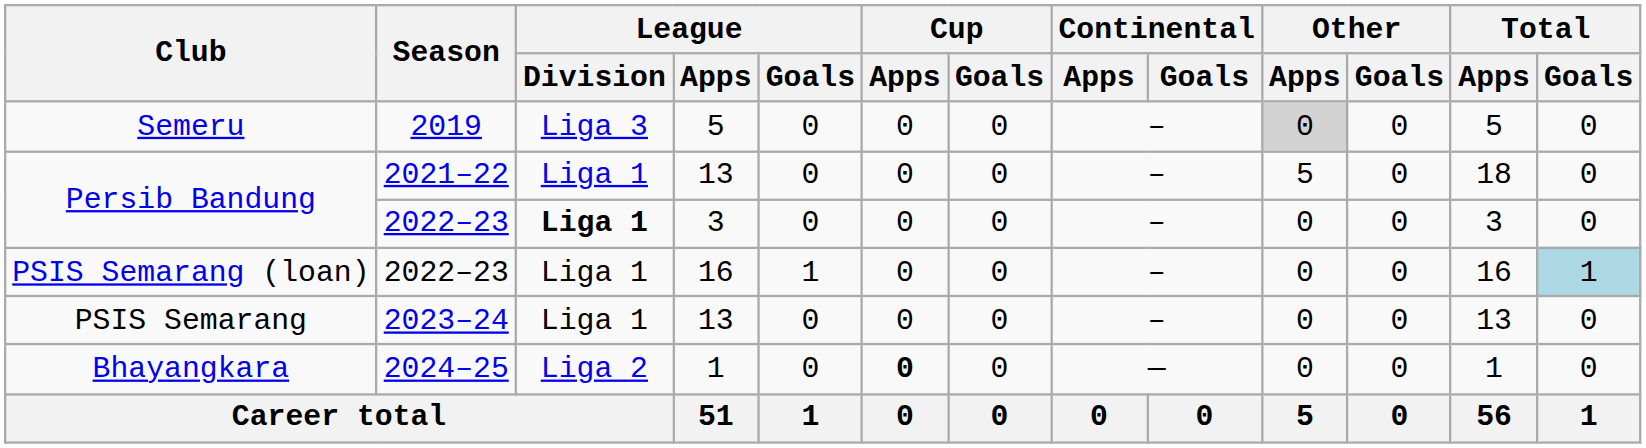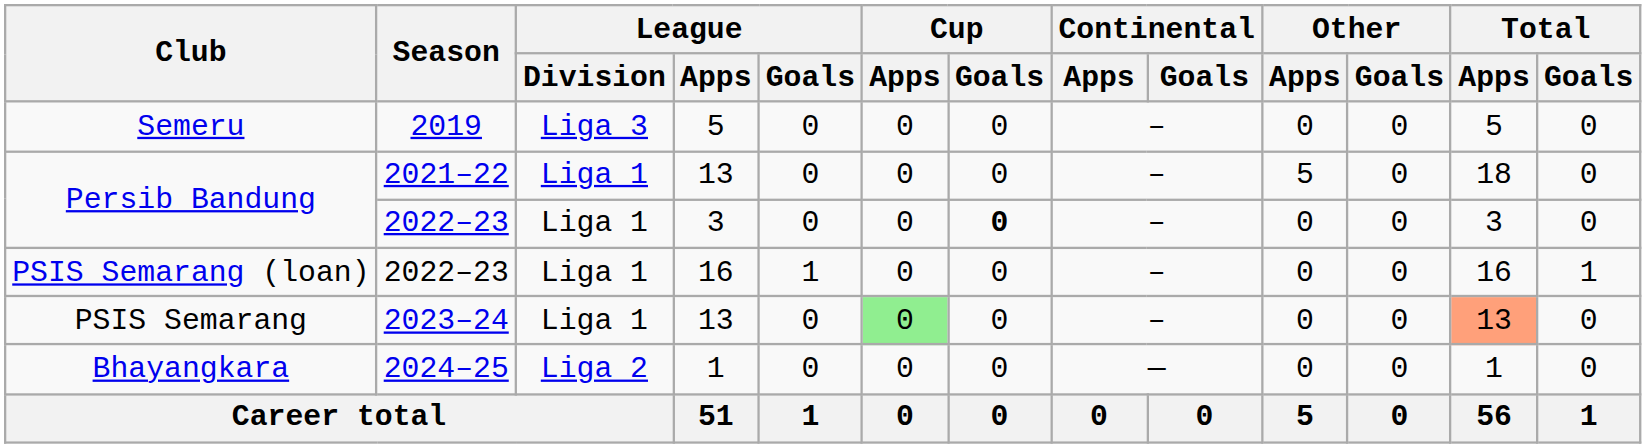Semeru | Other / Apps: lightgrey background -> no background
Persib Bandung / 2022–23 | League / Division: bold -> normal
Persib Bandung / 2022–23 | Cup / Goals: normal -> bold
PSIS Semarang (loan) | Total / Goals: lightblue background -> no background
PSIS Semarang | Cup / Apps: no background -> lightgreen background
PSIS Semarang | Total / Apps: no background -> lightsalmon background
Bhayangkara | Cup / Apps: bold -> normal
